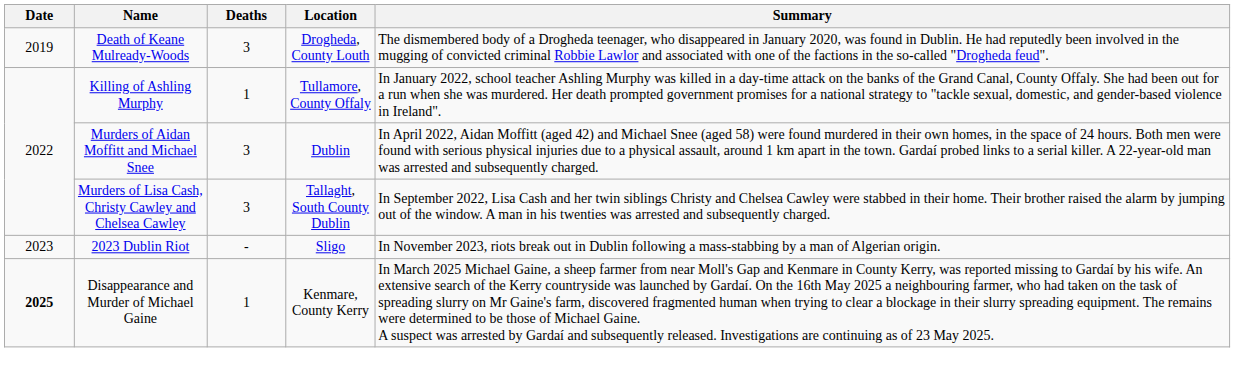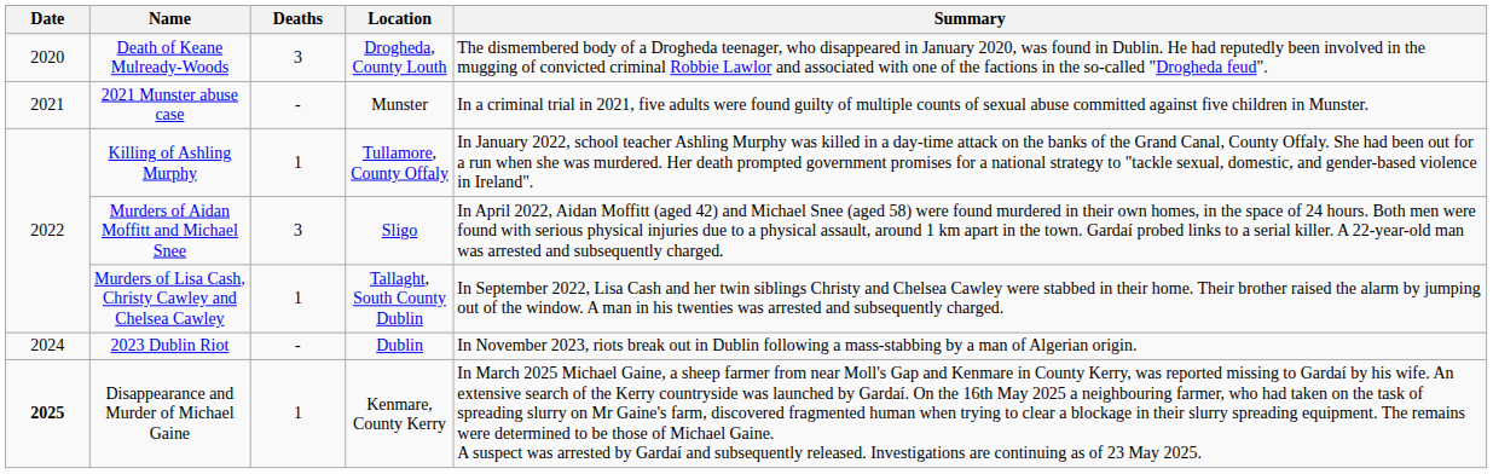Death of Keane Mulready-Woods | Date: 2019 -> 2020
+ row: 2021 | 2021 Munster abuse case | - | Munster | In a criminal trial in 2021, five adults were found guilty of multiple counts of sexual abuse committed against five children in Munster.
Murders of Aidan Moffitt and Michael Snee | Location: Dublin -> Sligo
Murders of Lisa Cash, Christy Cawley and Chelsea Cawley | Deaths: 3 -> 1
2023 Dublin Riot | Date: 2023 -> 2024
2023 Dublin Riot | Location: Sligo -> Dublin
